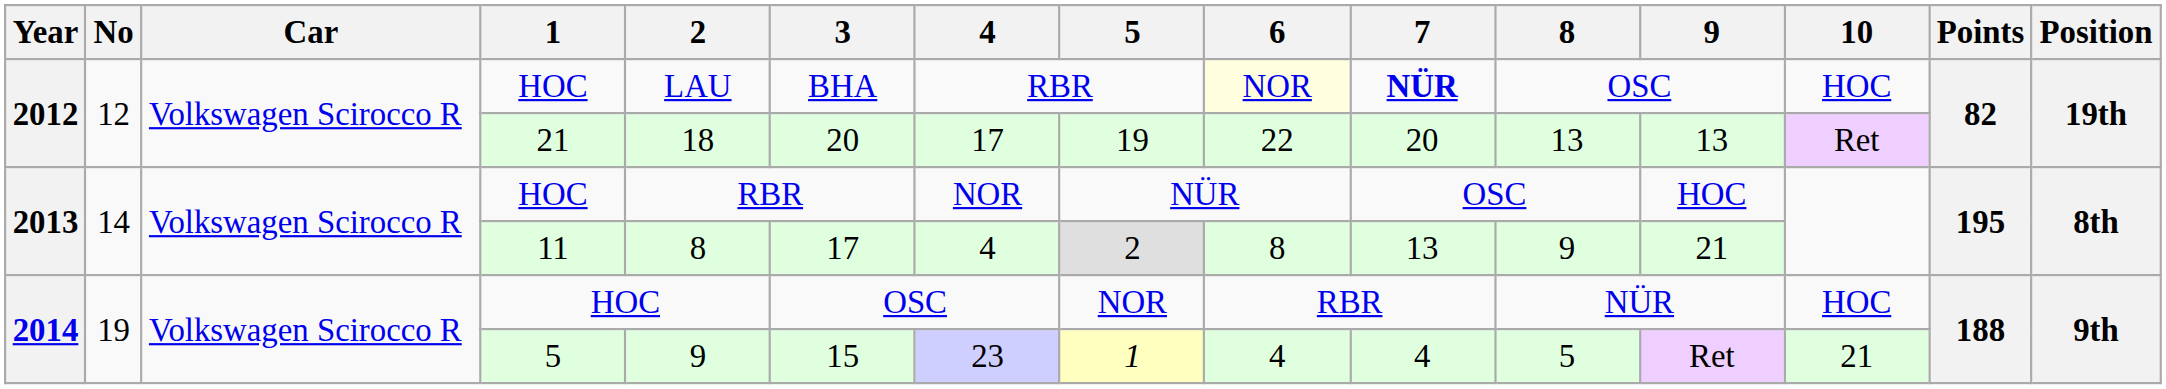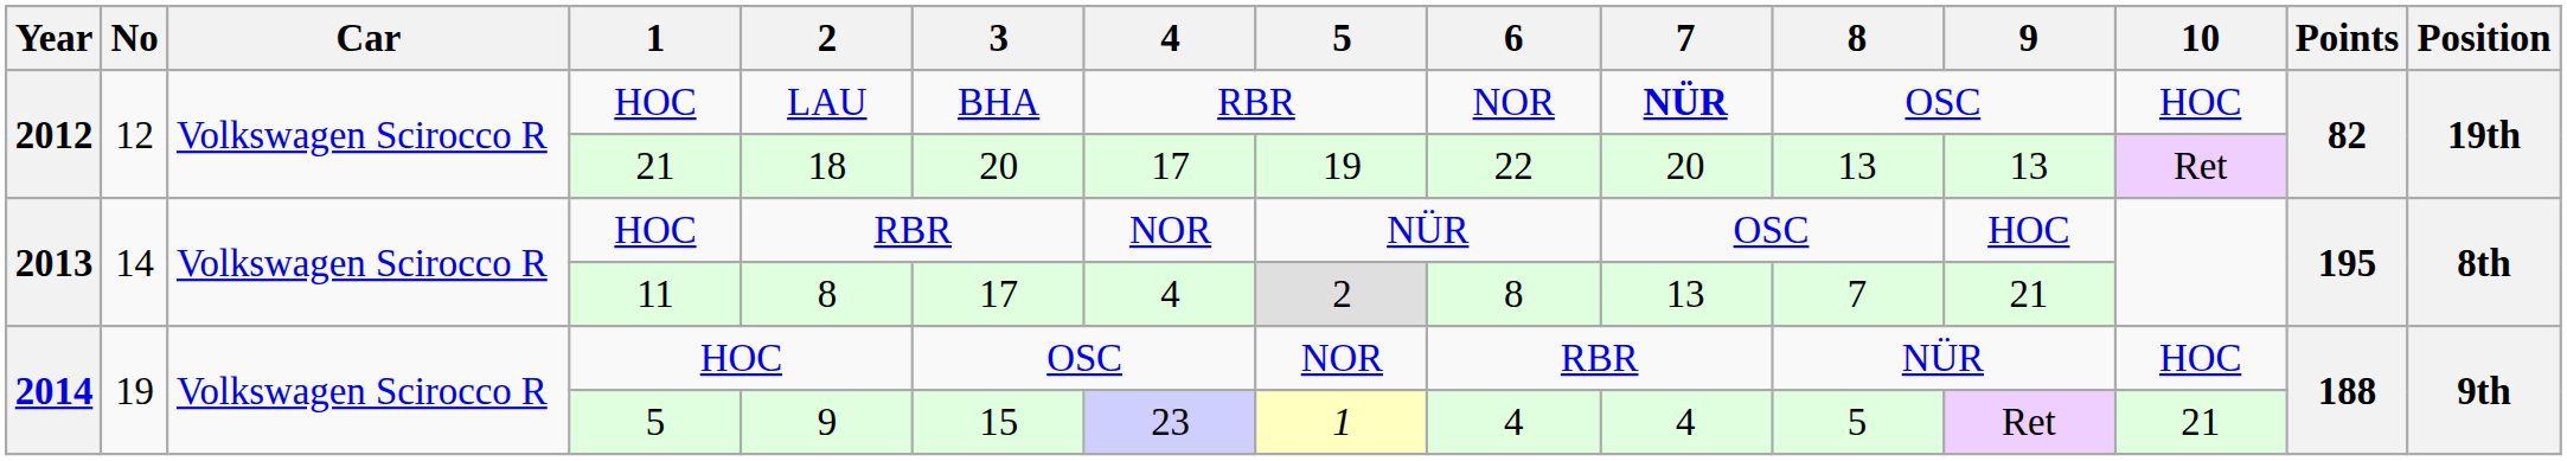2012 / HOC | 6: lightyellow background -> no background
11 | 8: 9 -> 7
